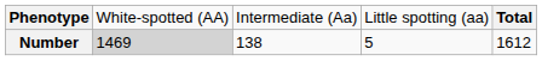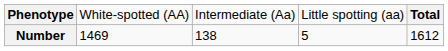Number | column 2: lightgrey background -> no background
